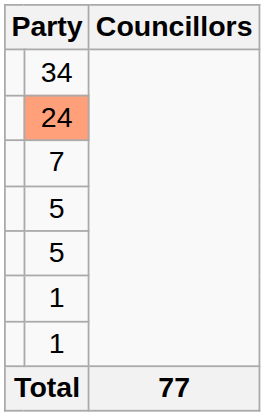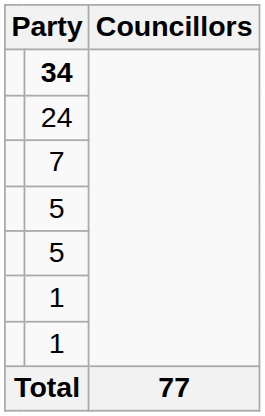34 | column 2: normal -> bold
24 | column 2: lightsalmon background -> no background
